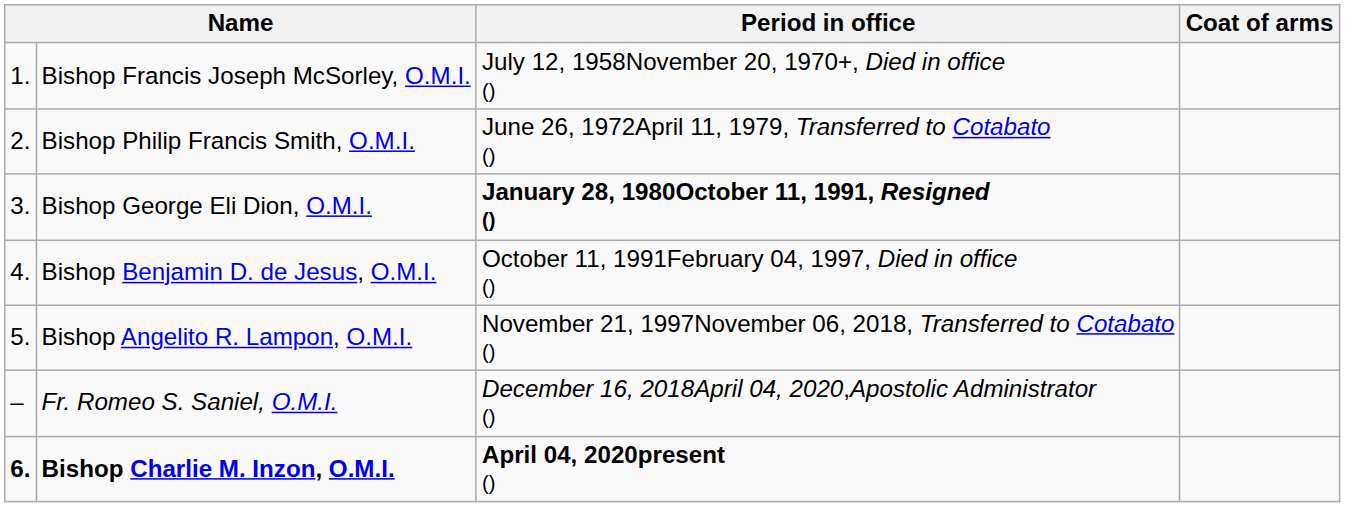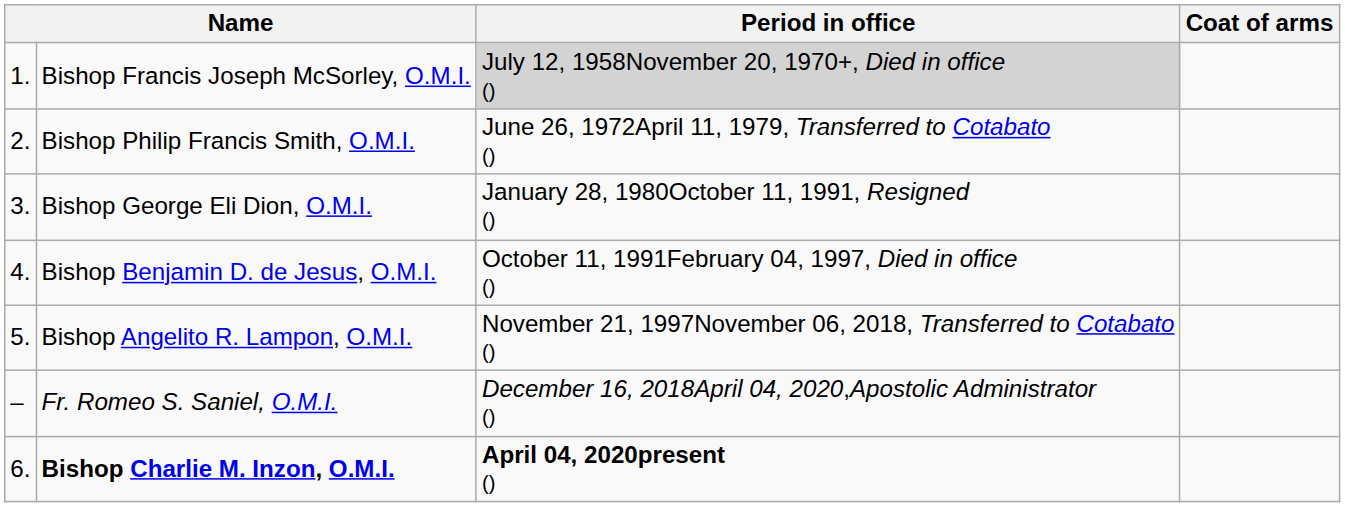Bishop Francis Joseph McSorley, O.M.I. | Period in office: no background -> lightgrey background
Bishop George Eli Dion, O.M.I. | Period in office: bold -> normal
Bishop Charlie M. Inzon, O.M.I. | column 1: bold -> normal
